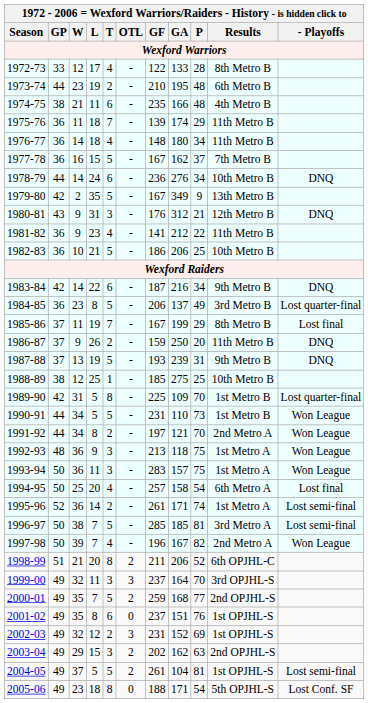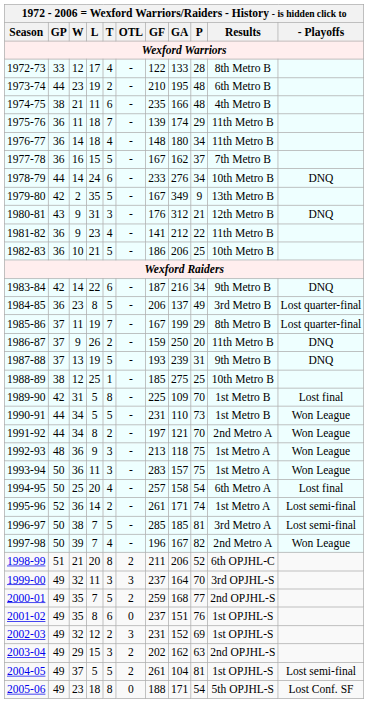1978-79 | GF: 236 -> 233
1985-86 | - Playoffs: Lost final -> Lost quarter-final
1989-90 | - Playoffs: Lost quarter-final -> Lost final
